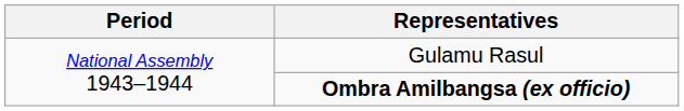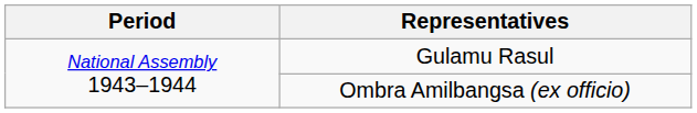Ombra Amilbangsa (ex officio) | Representatives: bold -> normal
